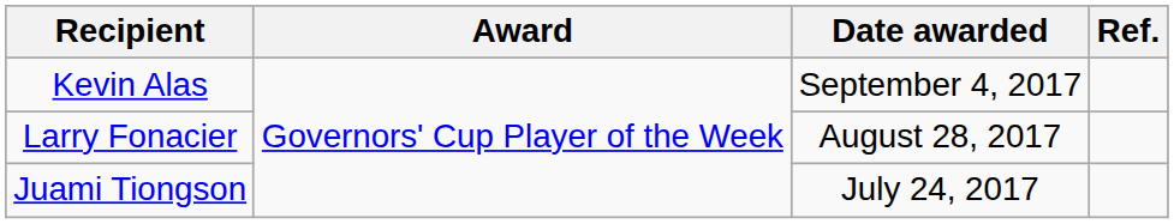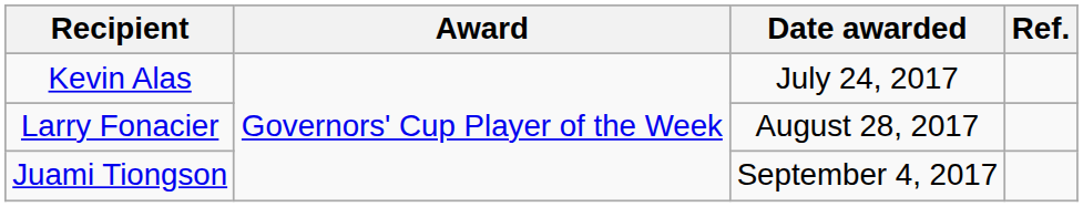Kevin Alas | Date awarded: September 4, 2017 -> July 24, 2017
Juami Tiongson | Date awarded: July 24, 2017 -> September 4, 2017
